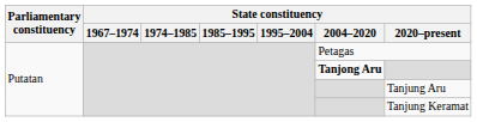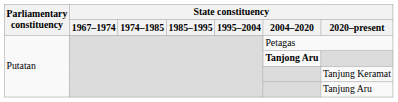row 5 | State constituency / 2020–present: Tanjung Aru -> Tanjung Keramat
row 6 | State constituency / 2020–present: Tanjung Keramat -> Tanjung Aru
